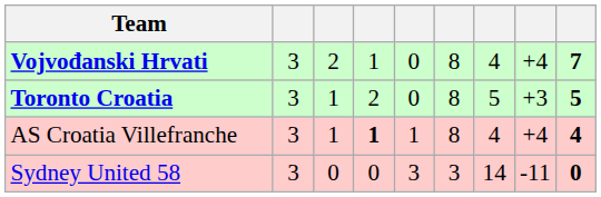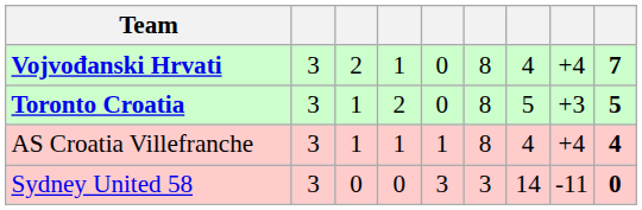AS Croatia Villefranche | column 4: bold -> normal
